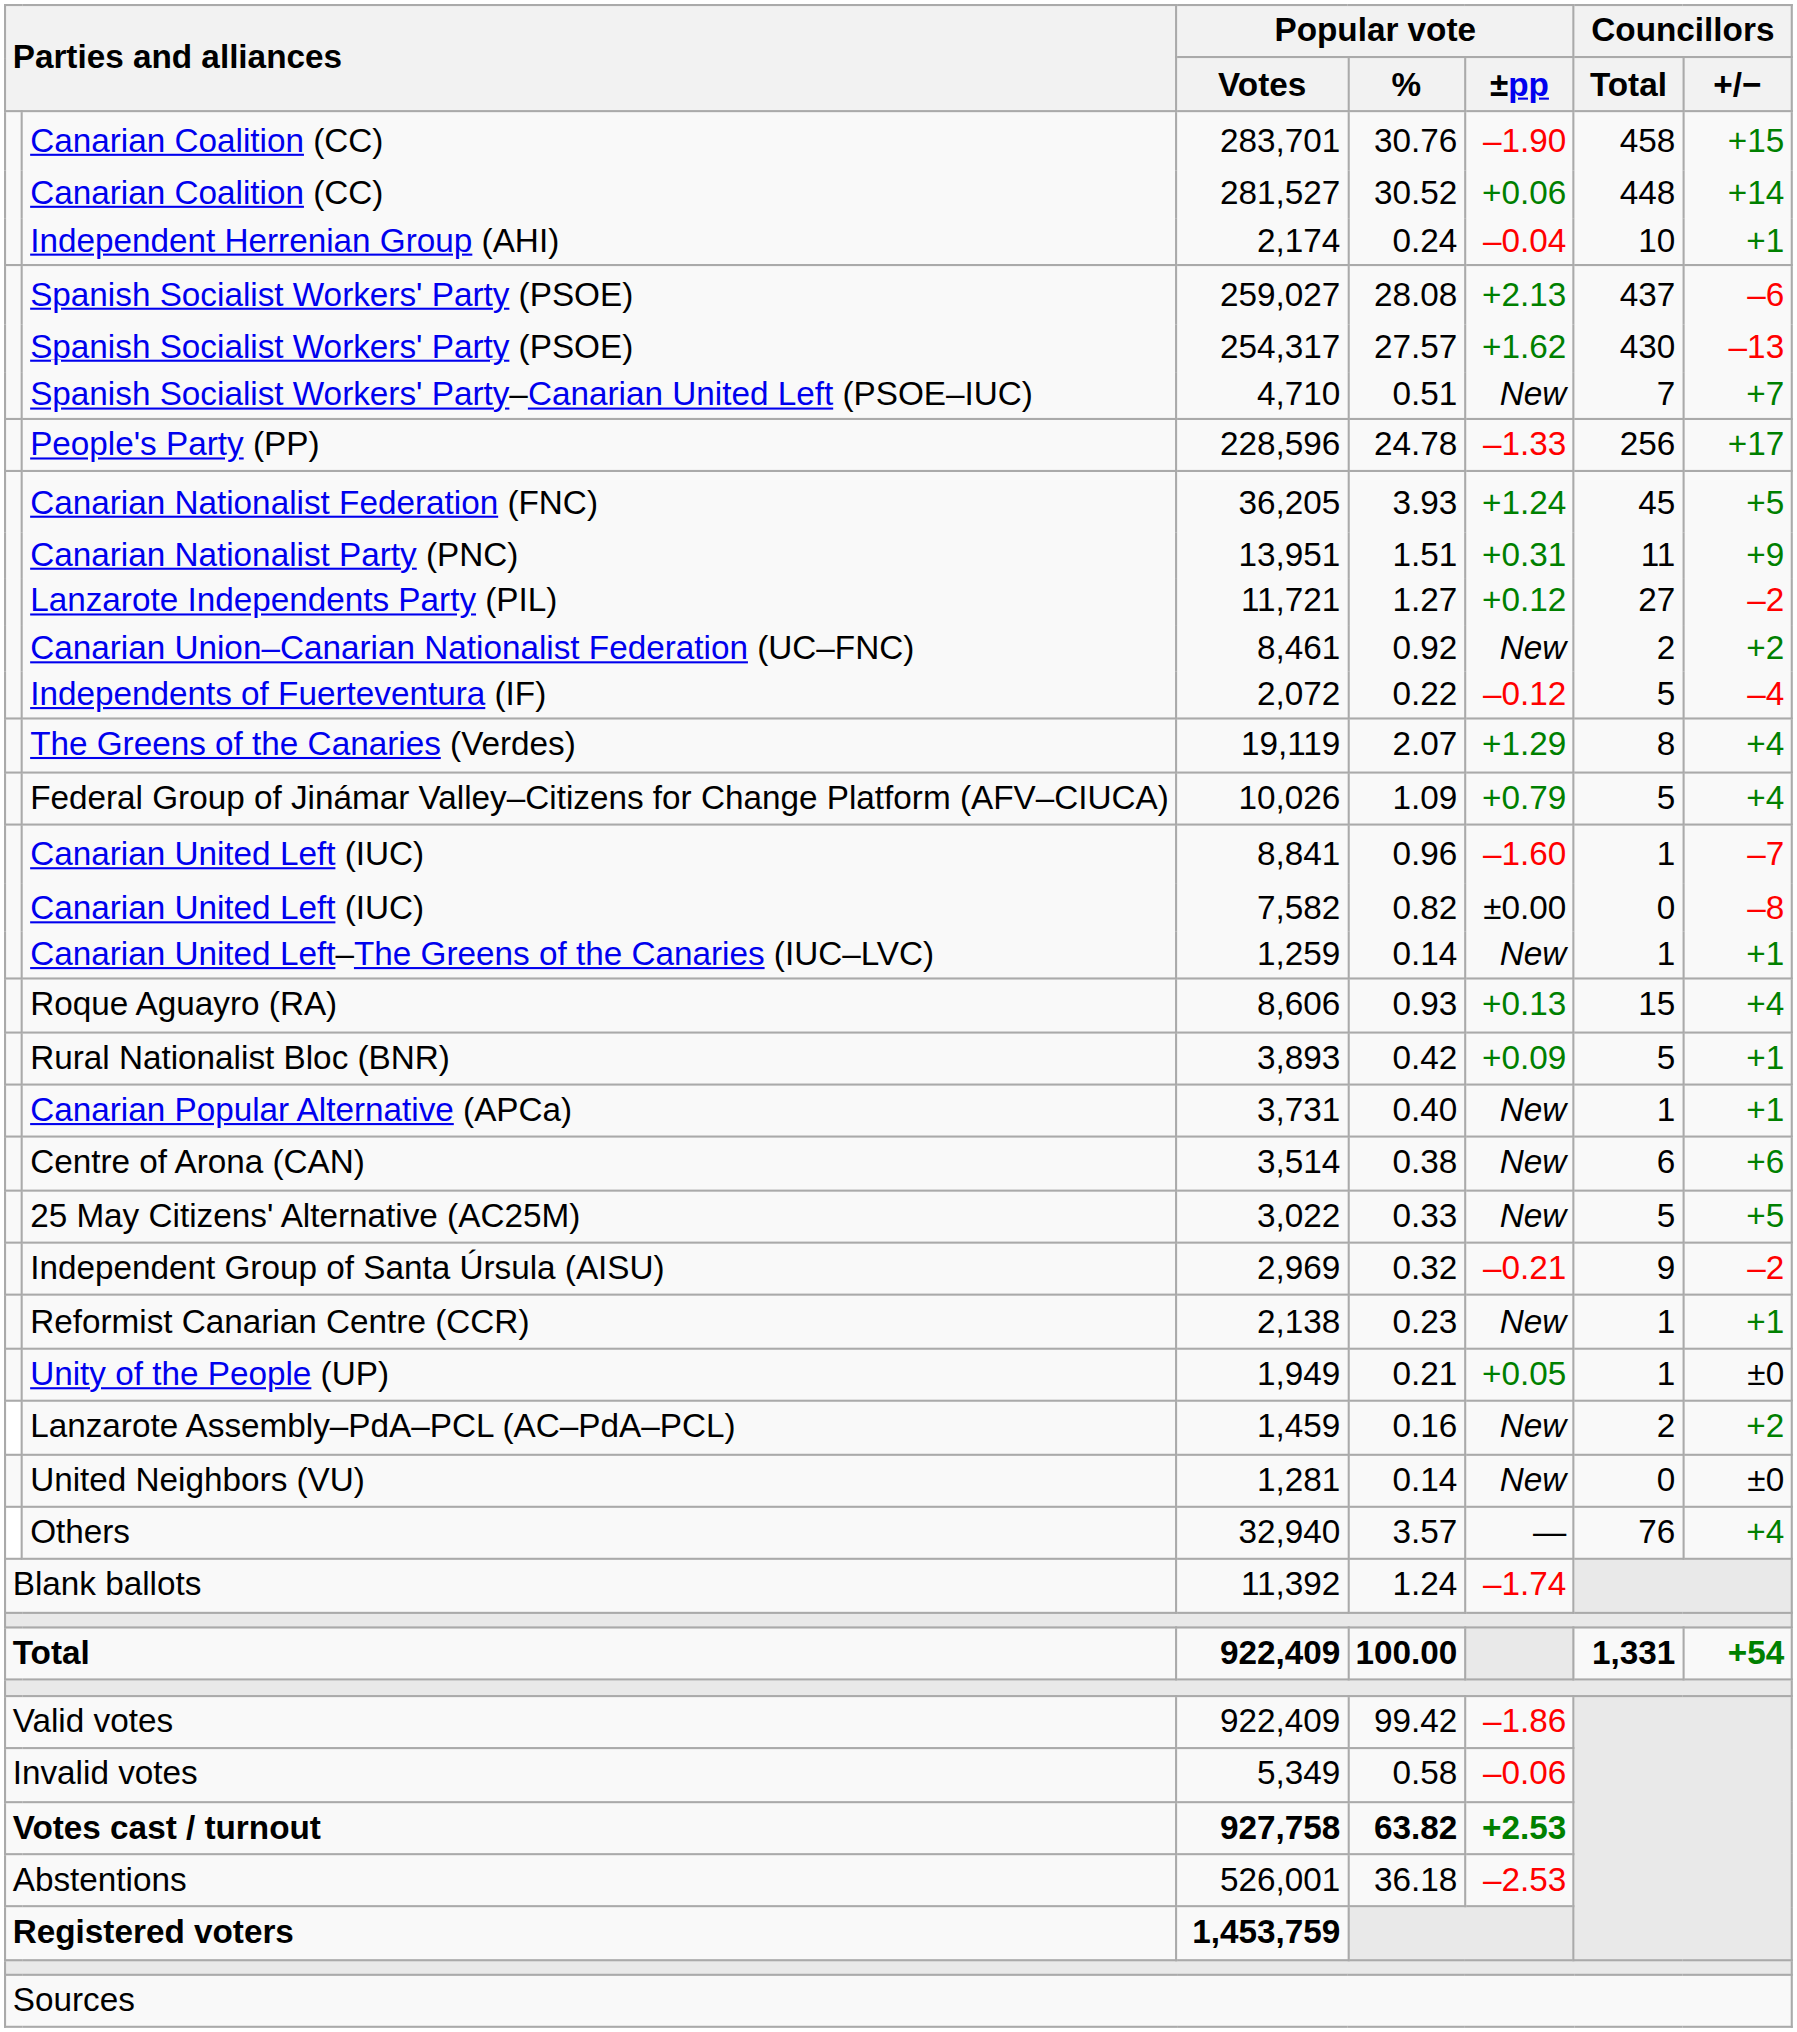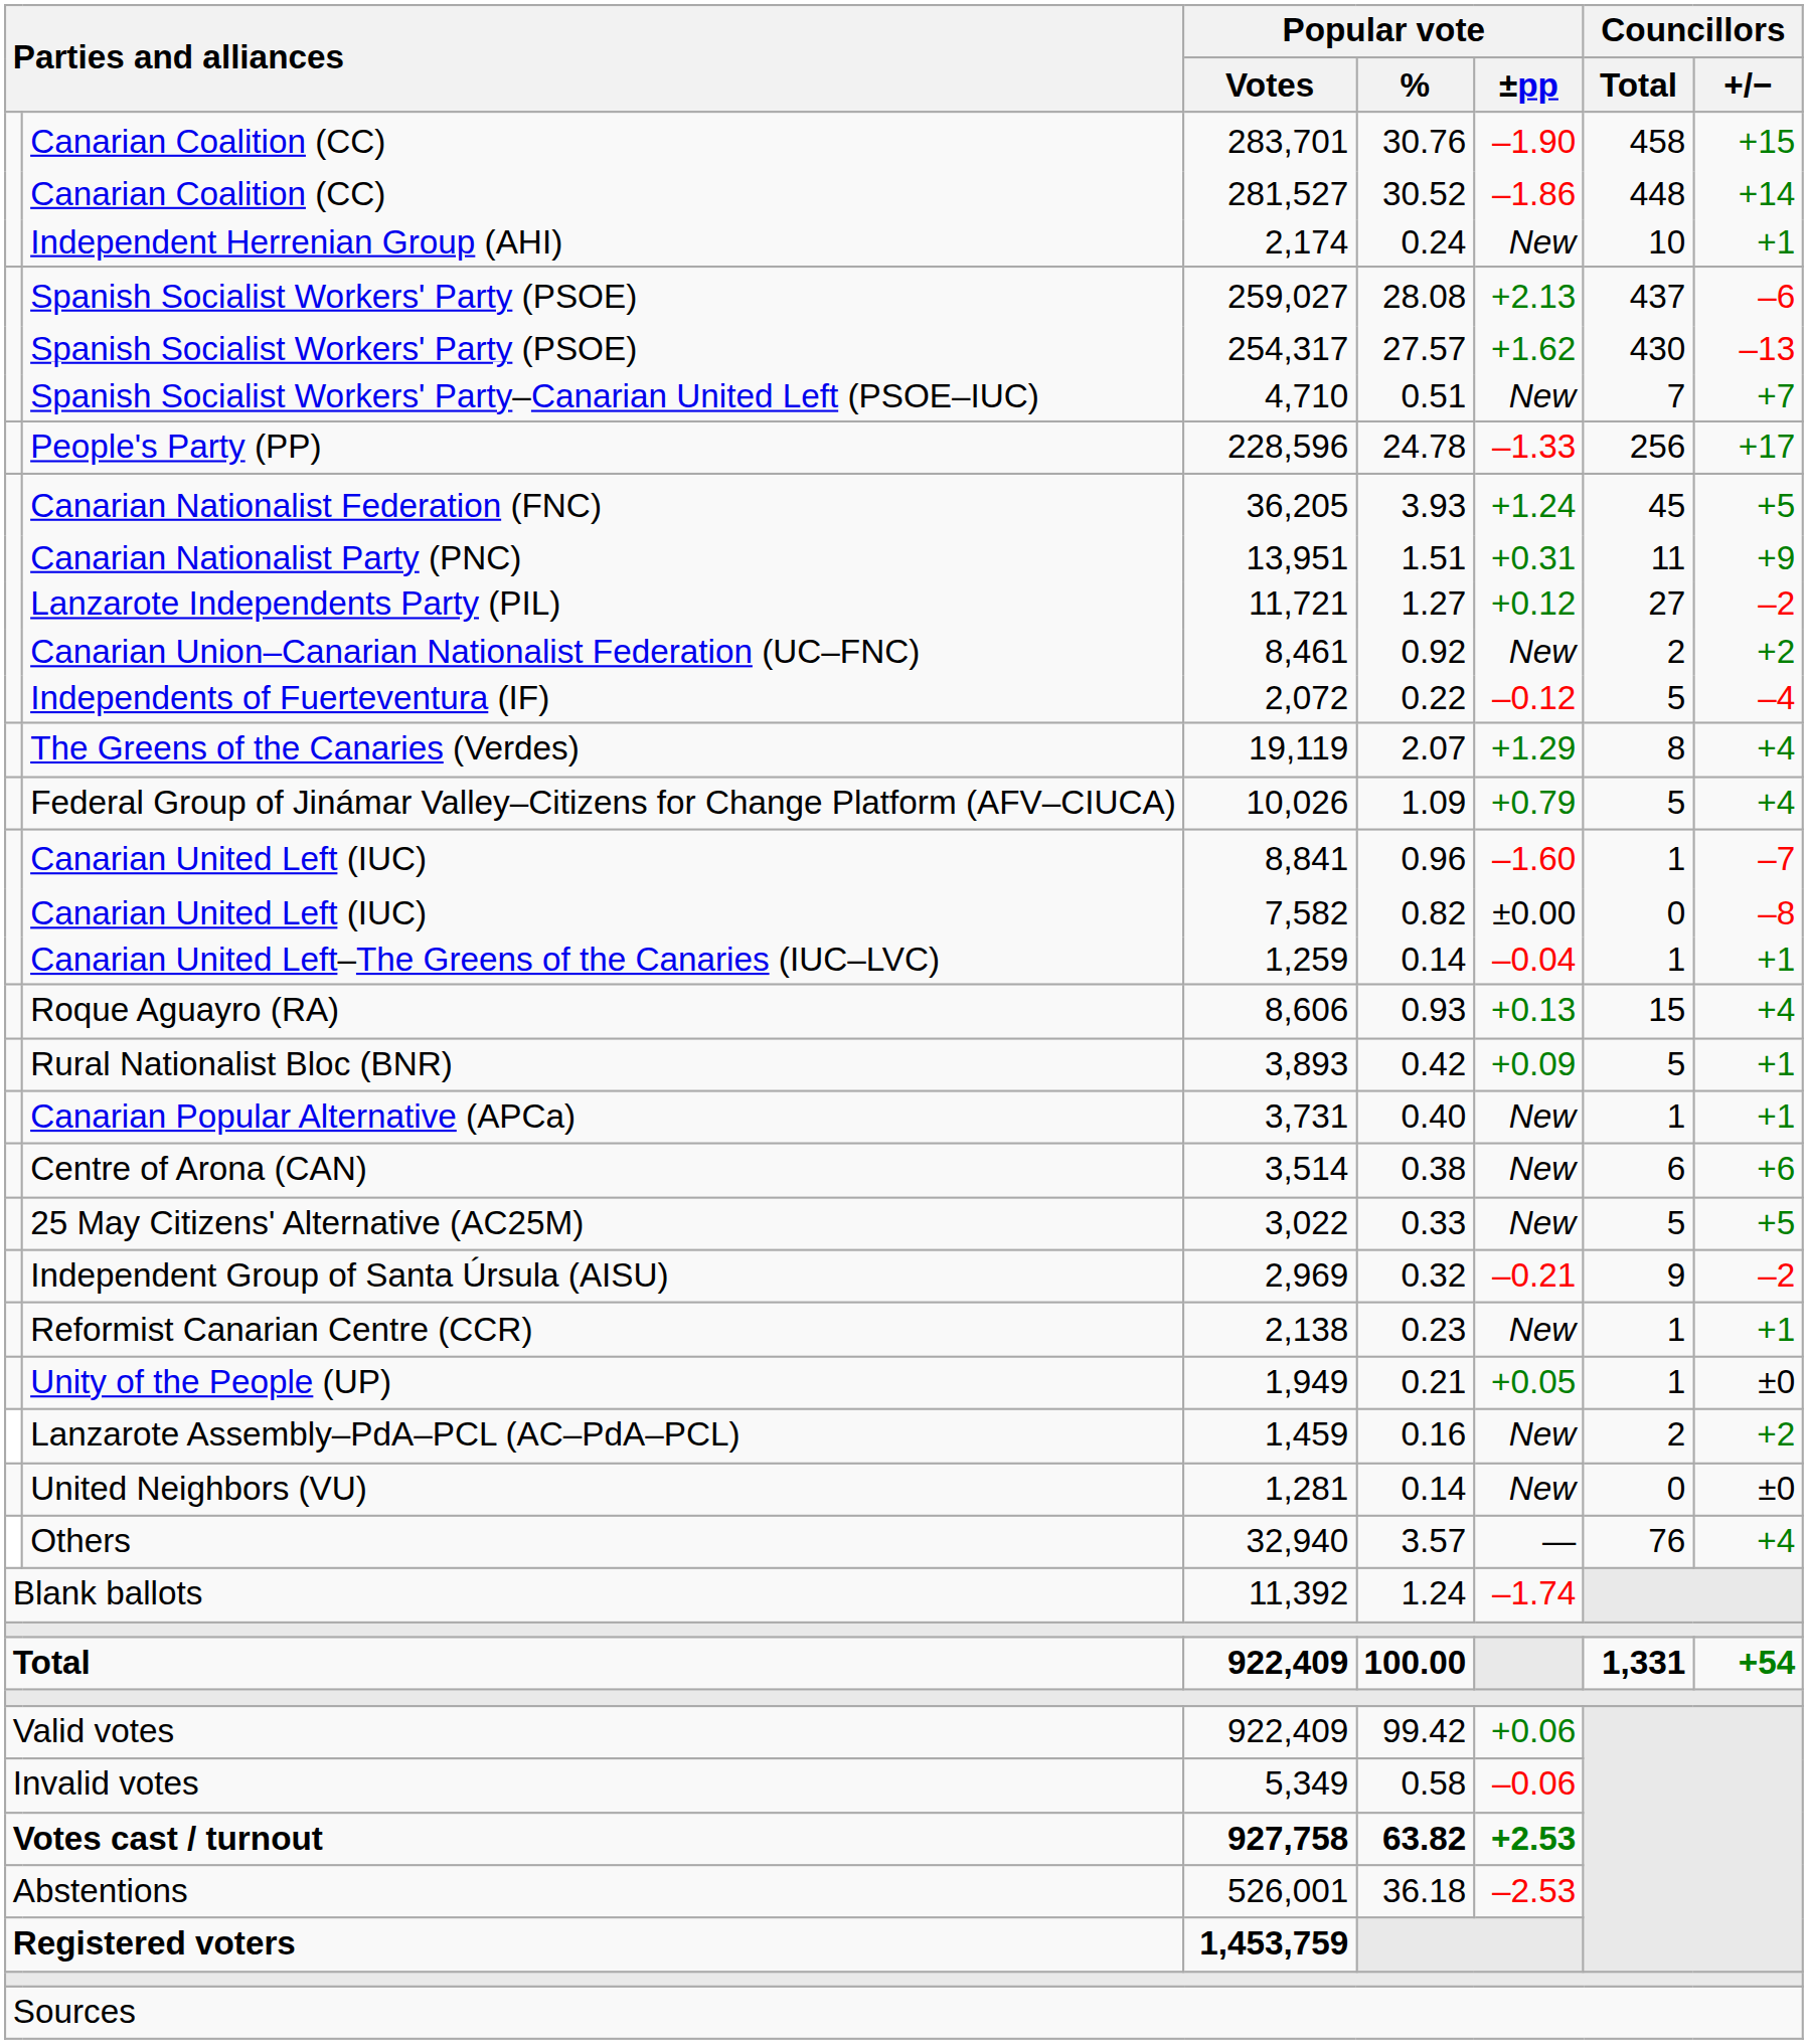281,527 | Popular vote / ±pp: +0.06 -> –1.86
2,174 | Popular vote / ±pp: –0.04 -> New
1,259 | Popular vote / ±pp: New -> –0.04
922,409 / 99.42 | Popular vote / ±pp: –1.86 -> +0.06
